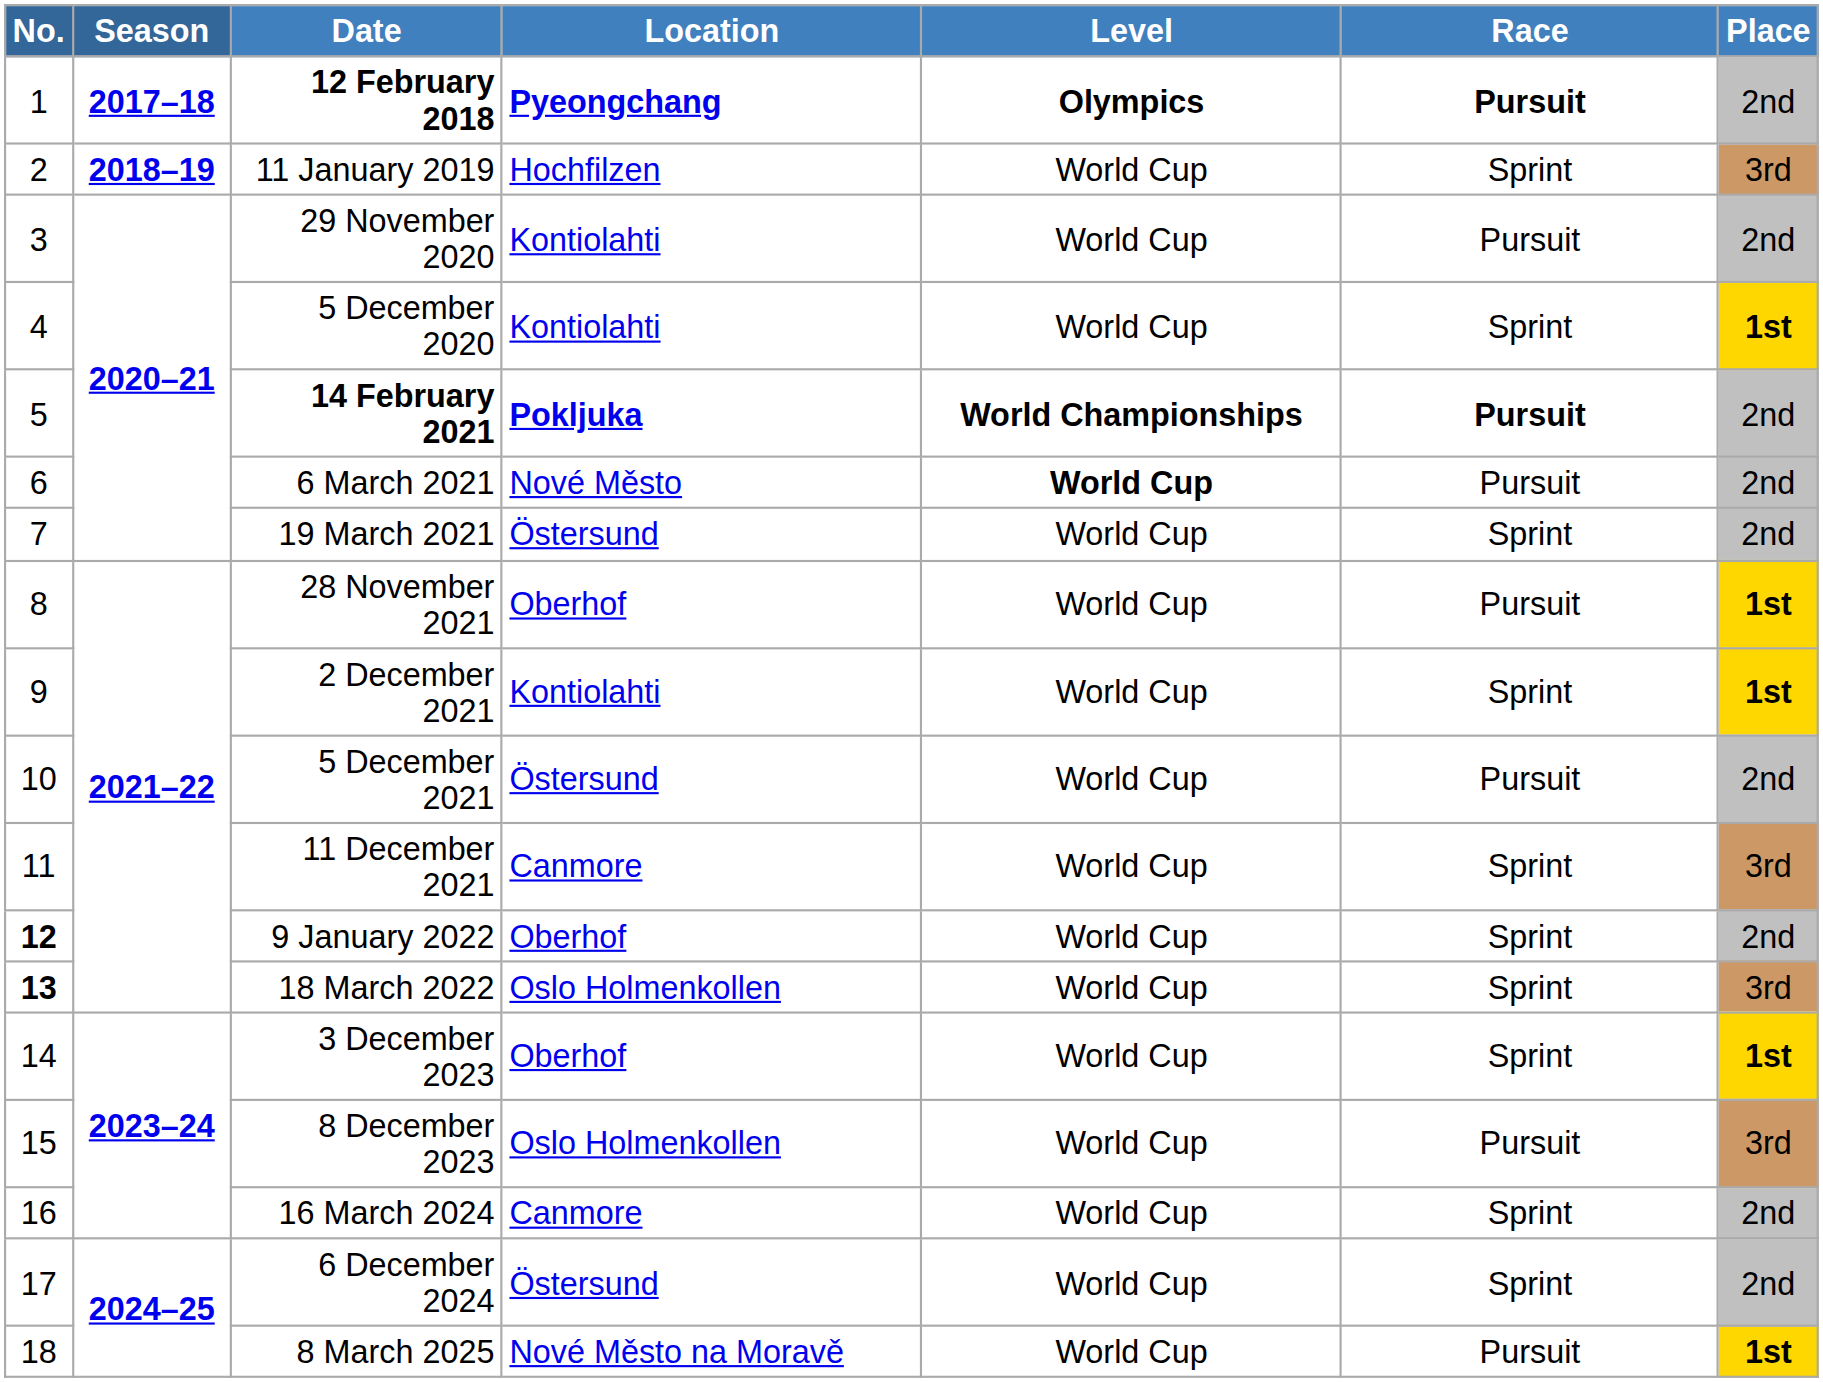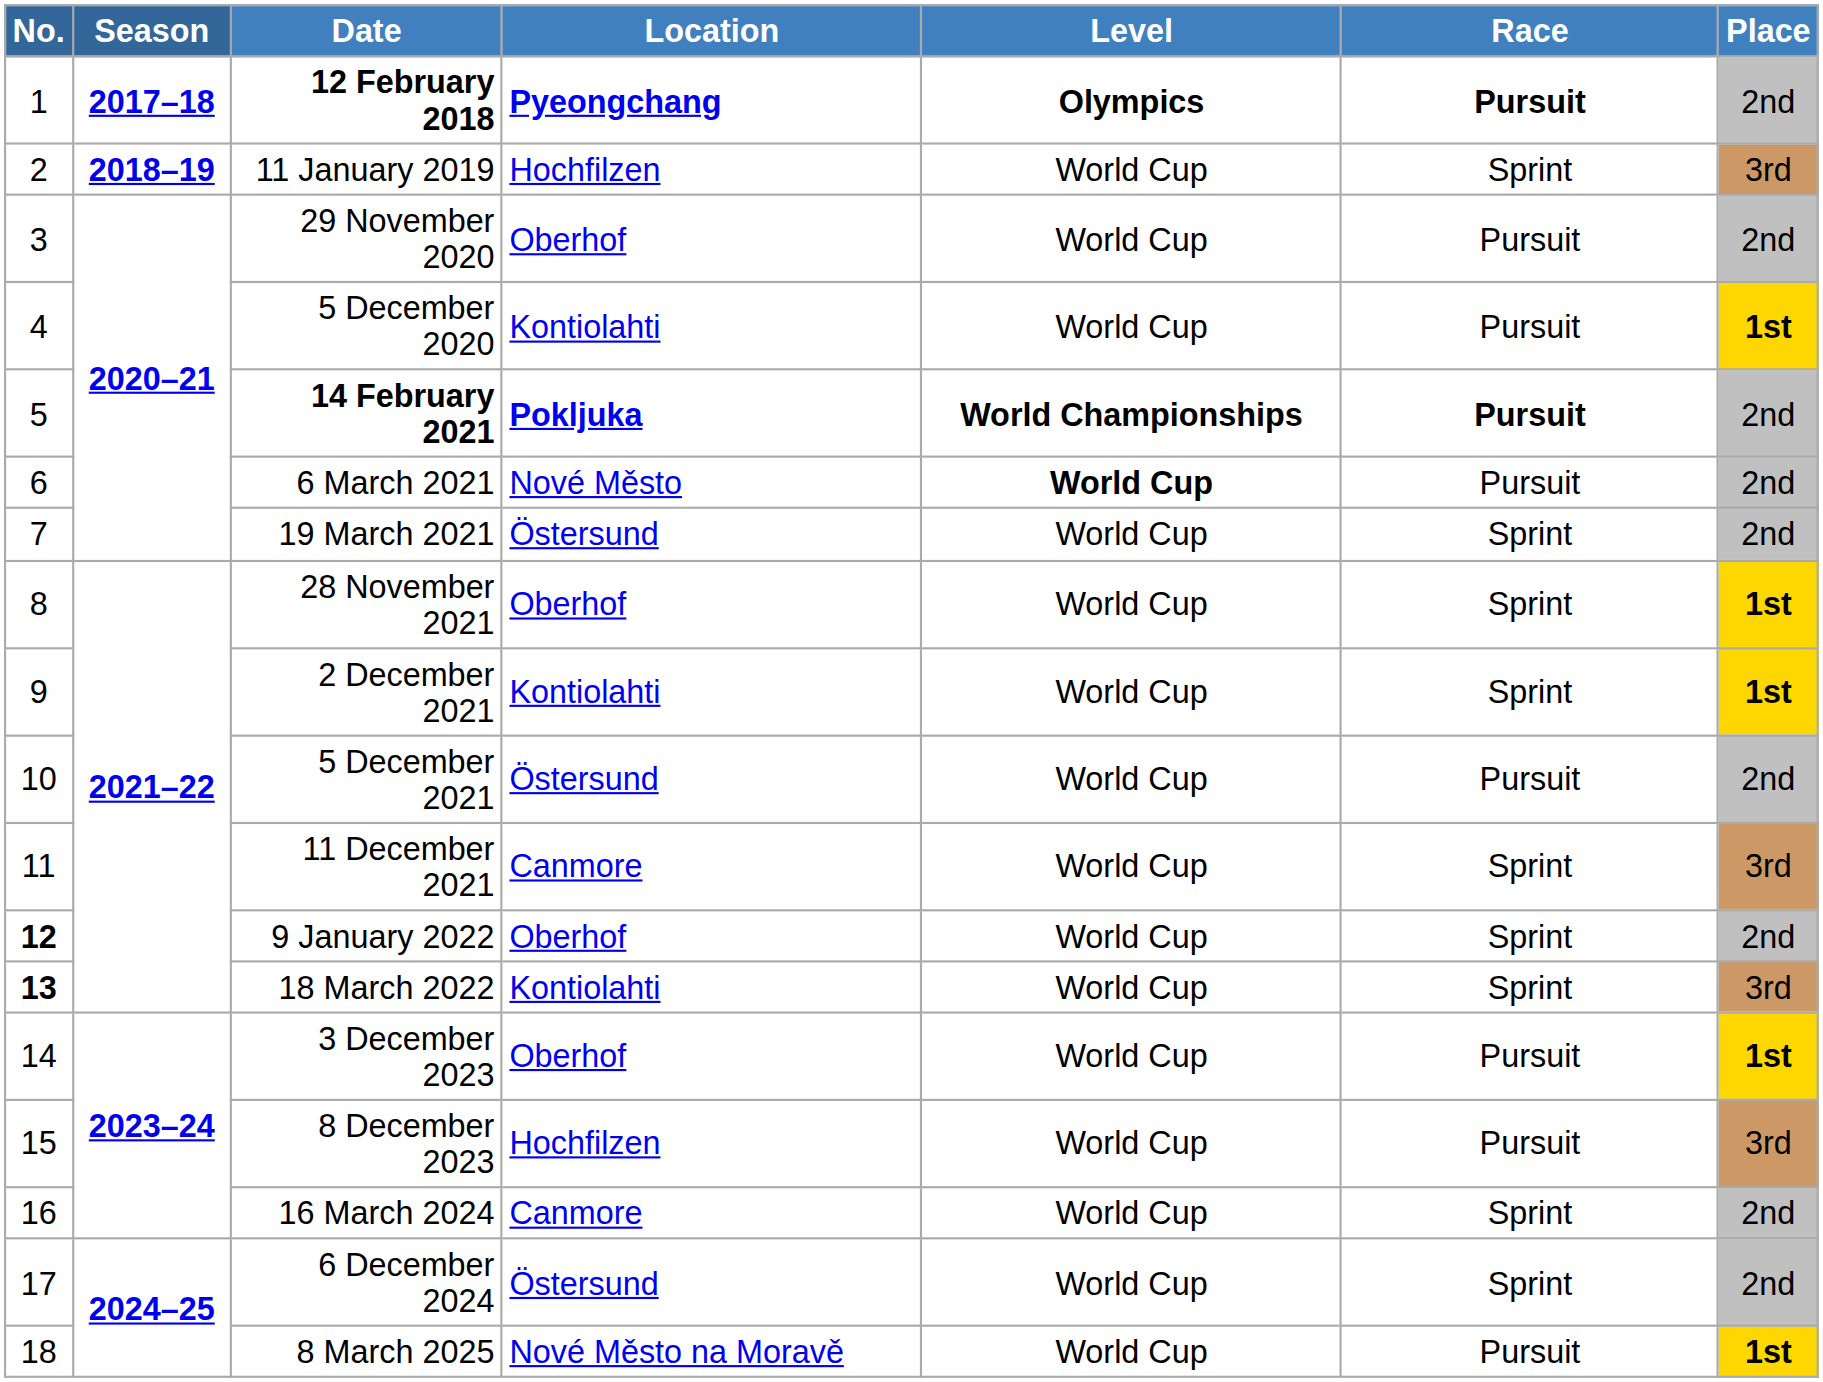29 November 2020 | Location: Kontiolahti -> Oberhof
5 December 2020 | Race: Sprint -> Pursuit
28 November 2021 | Race: Pursuit -> Sprint
18 March 2022 | Location: Oslo Holmenkollen -> Kontiolahti
3 December 2023 | Race: Sprint -> Pursuit
8 December 2023 | Location: Oslo Holmenkollen -> Hochfilzen
